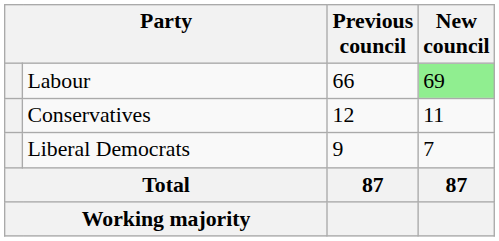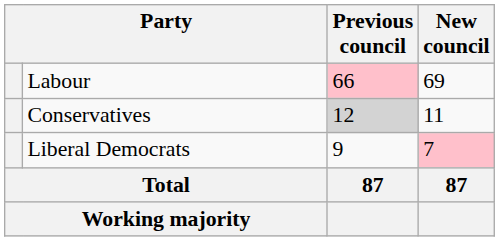Labour | Previous council: no background -> pink background
Labour | New council: lightgreen background -> no background
Conservatives | Previous council: no background -> lightgrey background
Liberal Democrats | New council: no background -> pink background
